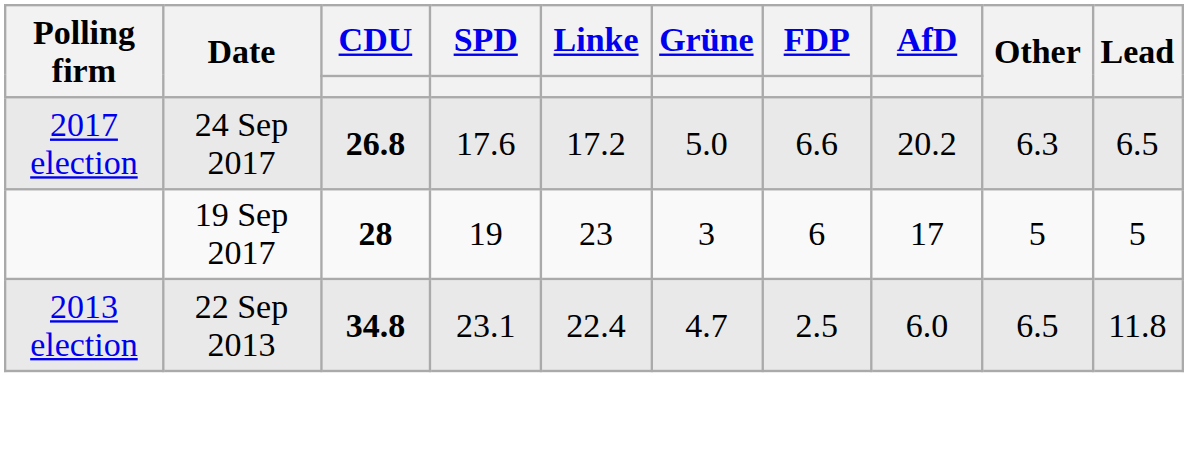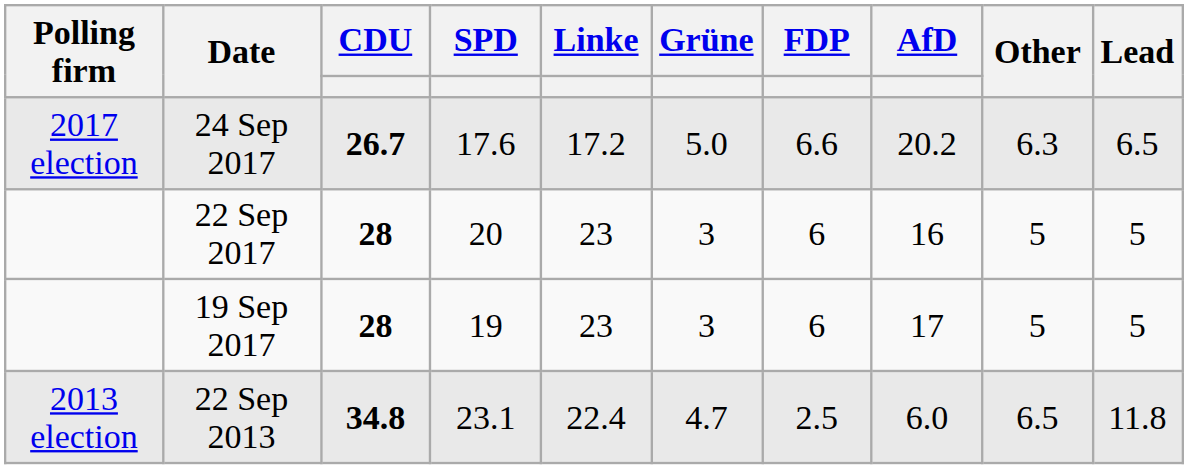24 Sep 2017 | CDU: 26.8 -> 26.7
+ row: 22 Sep 2017 | 28 | 20 | 23 | 3 | 6 | 16 | 5 | 5
